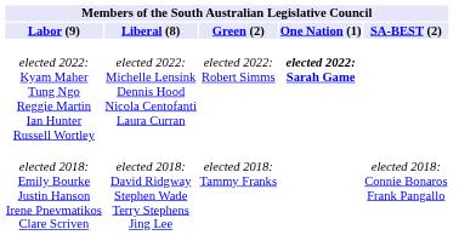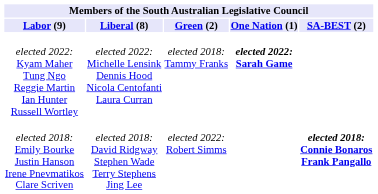row 3 | Green (2): elected 2022: Robert Simms -> elected 2018: Tammy Franks
row 4 | Green (2): elected 2018: Tammy Franks -> elected 2022: Robert Simms
row 4 | SA-BEST (2): normal -> bold
